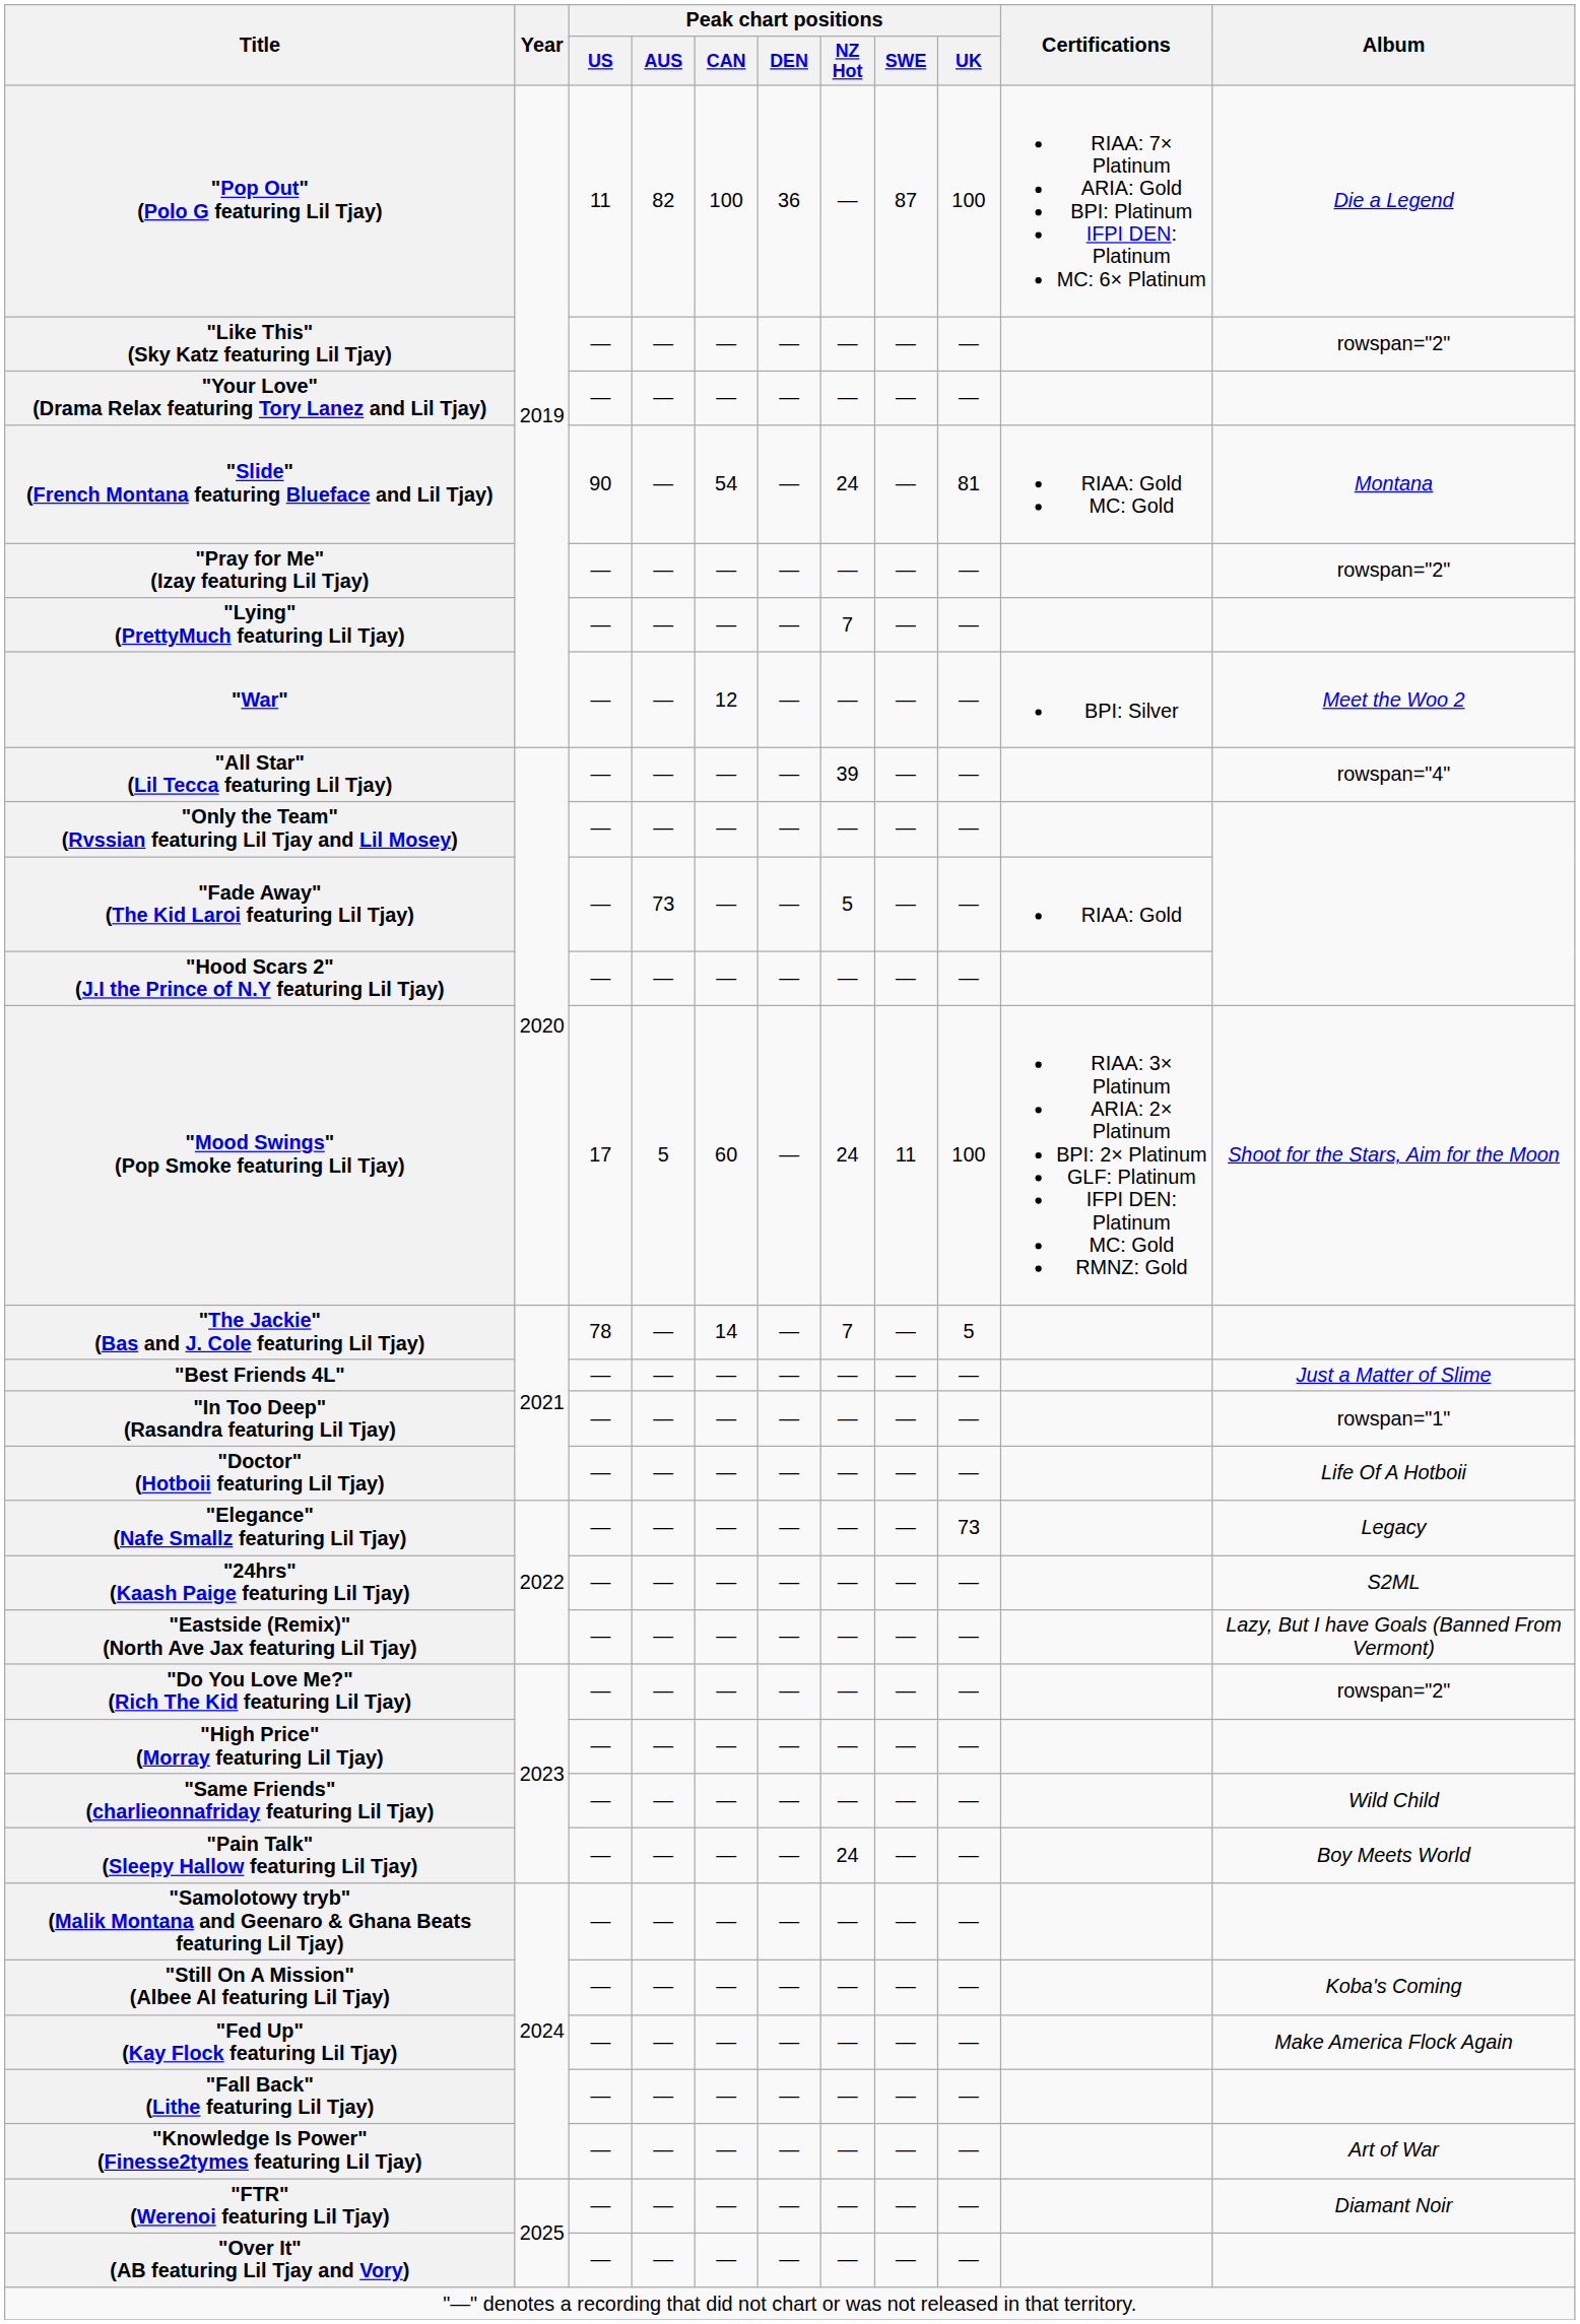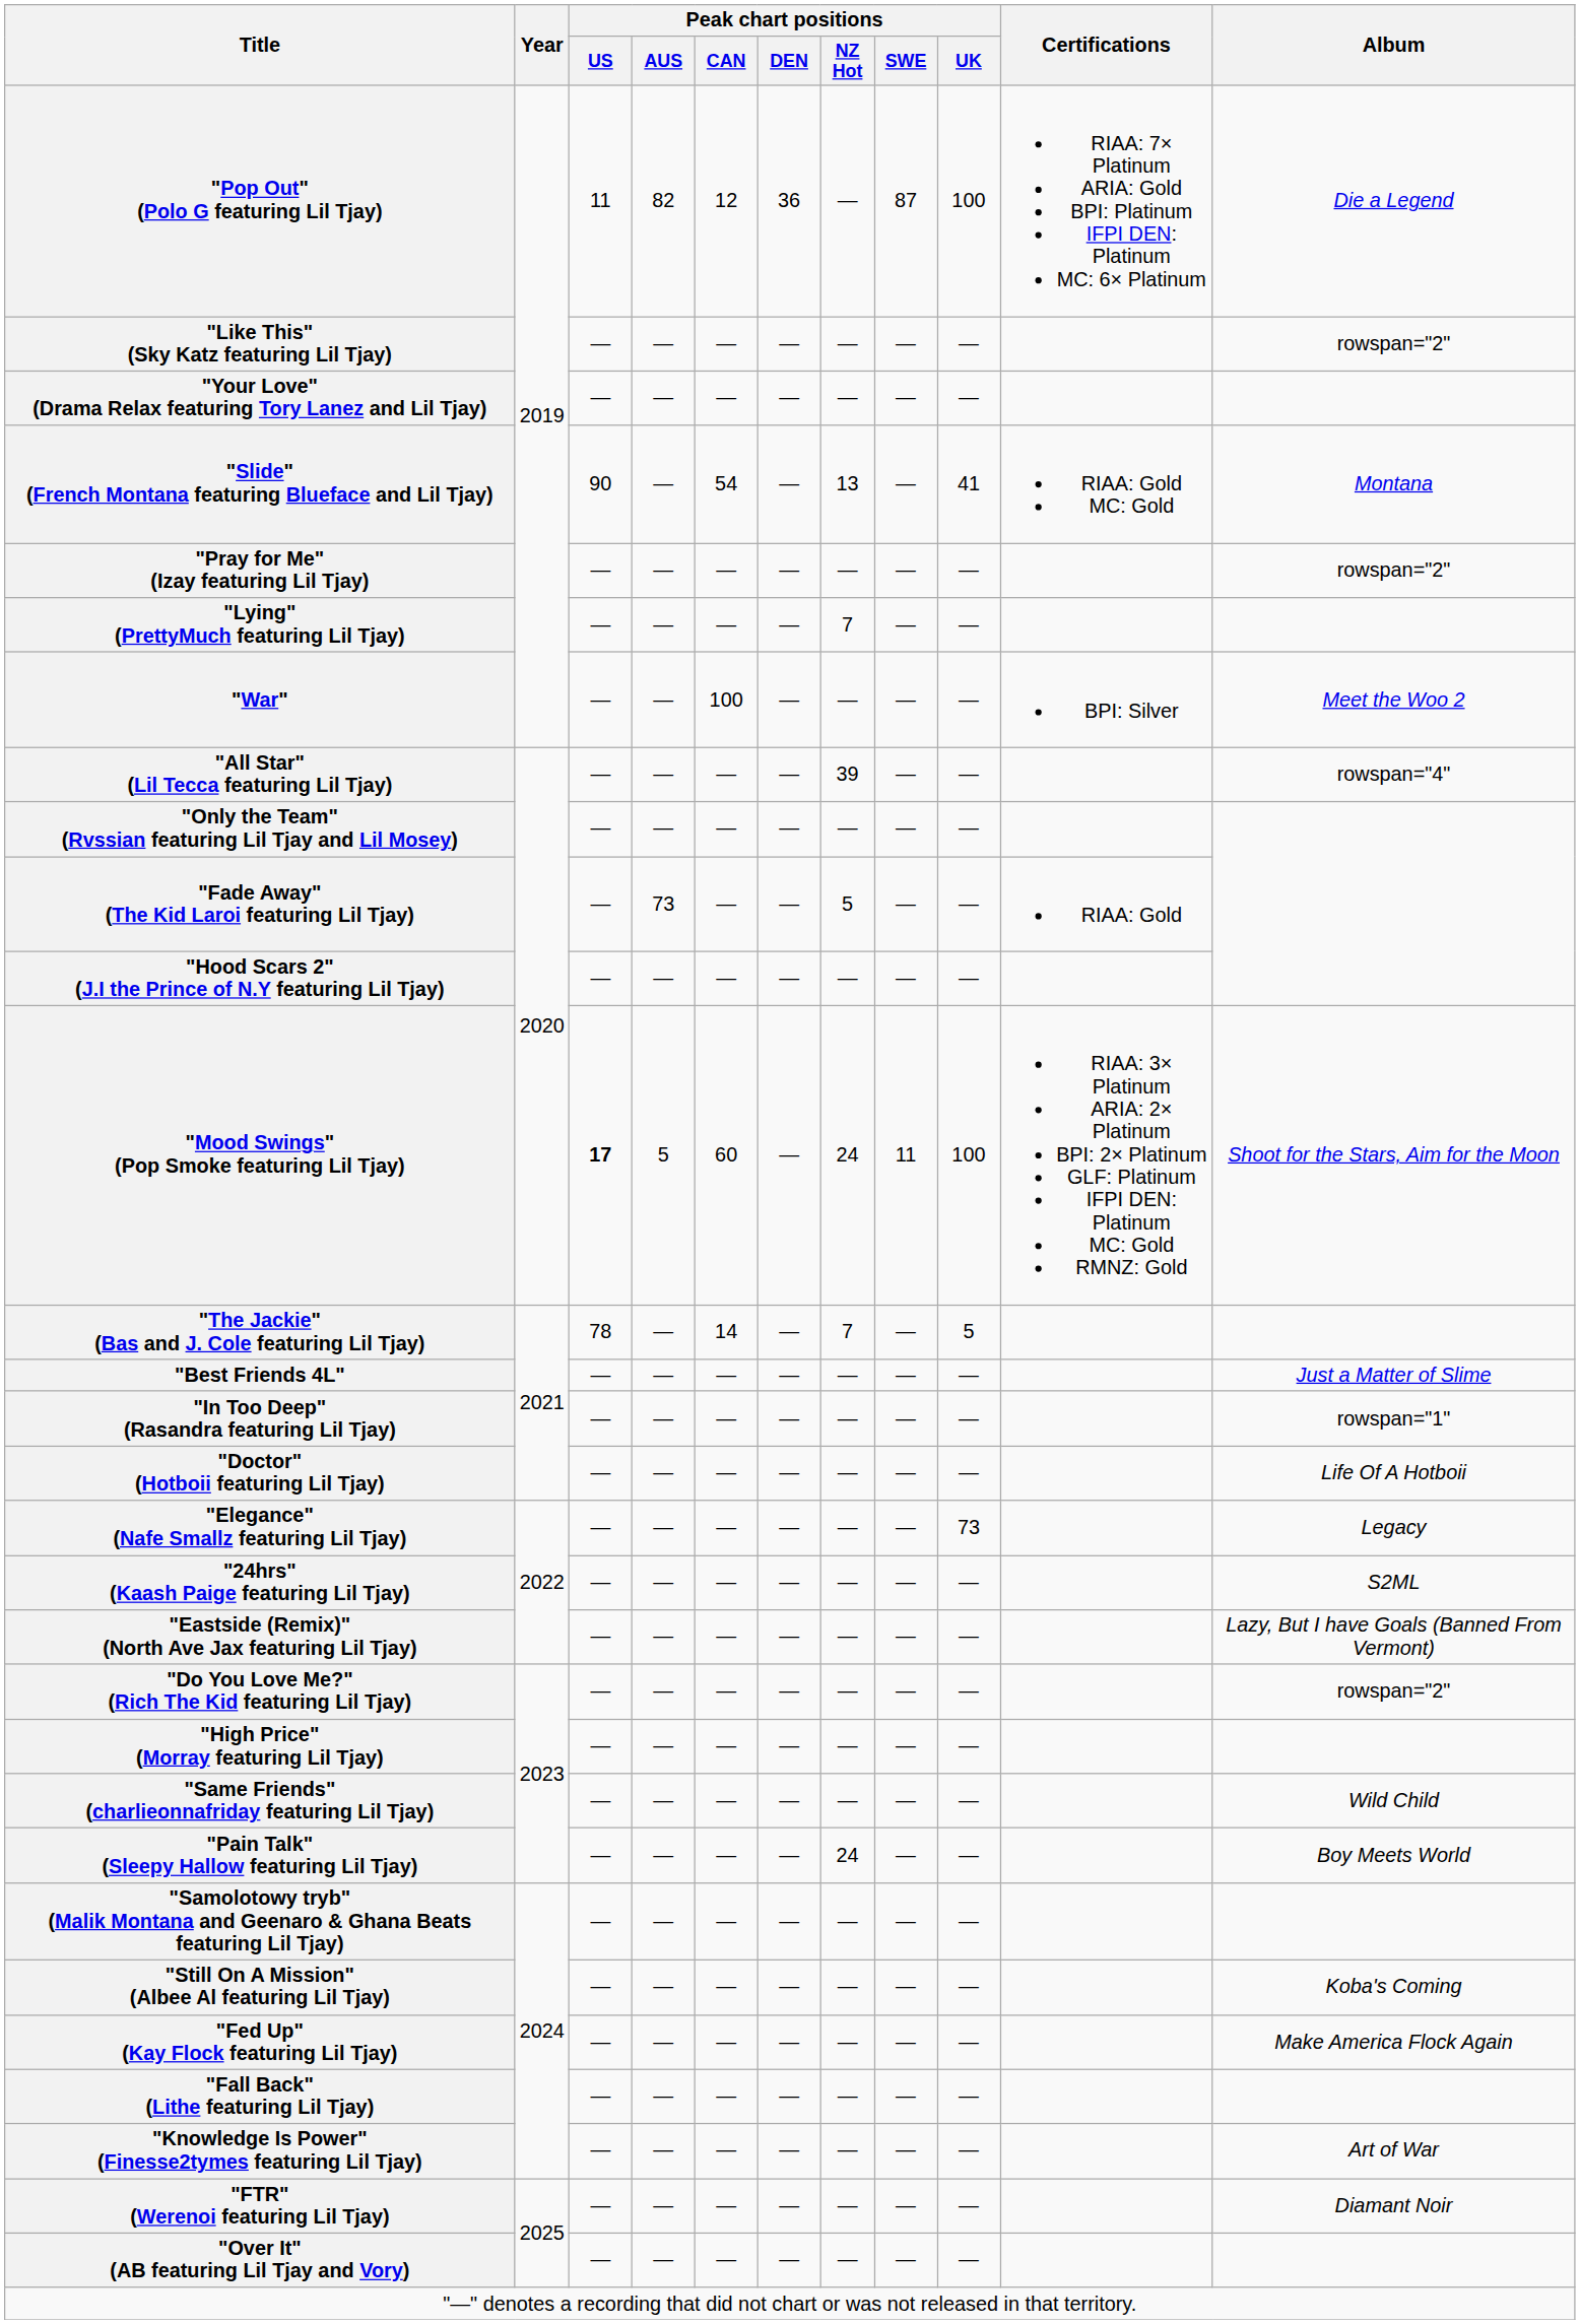"Pop Out" (Polo G featuring Lil Tjay) | Peak chart positions / CAN: 100 -> 12
"Slide" (French Montana featuring Blueface and Lil Tjay) | Peak chart positions / NZ Hot: 24 -> 13
"Slide" (French Montana featuring Blueface and Lil Tjay) | Peak chart positions / UK: 81 -> 41
"War" | Peak chart positions / CAN: 12 -> 100
"Mood Swings" (Pop Smoke featuring Lil Tjay) | Peak chart positions / US: normal -> bold
